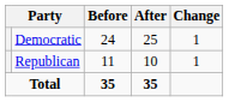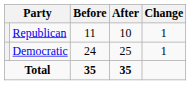rows swapped: Democratic <-> Republican
